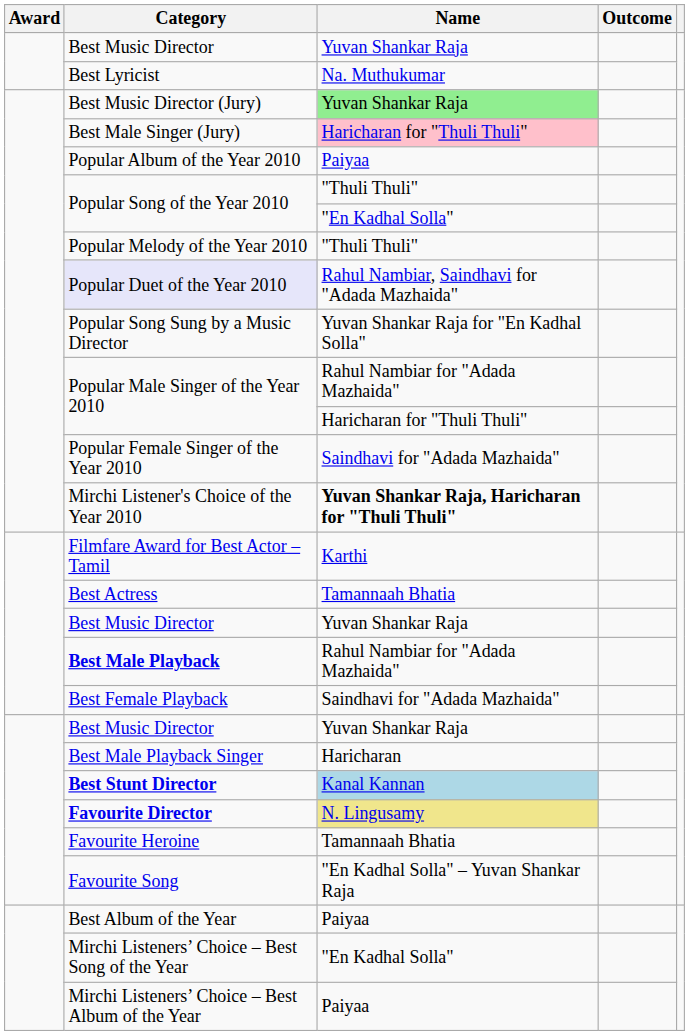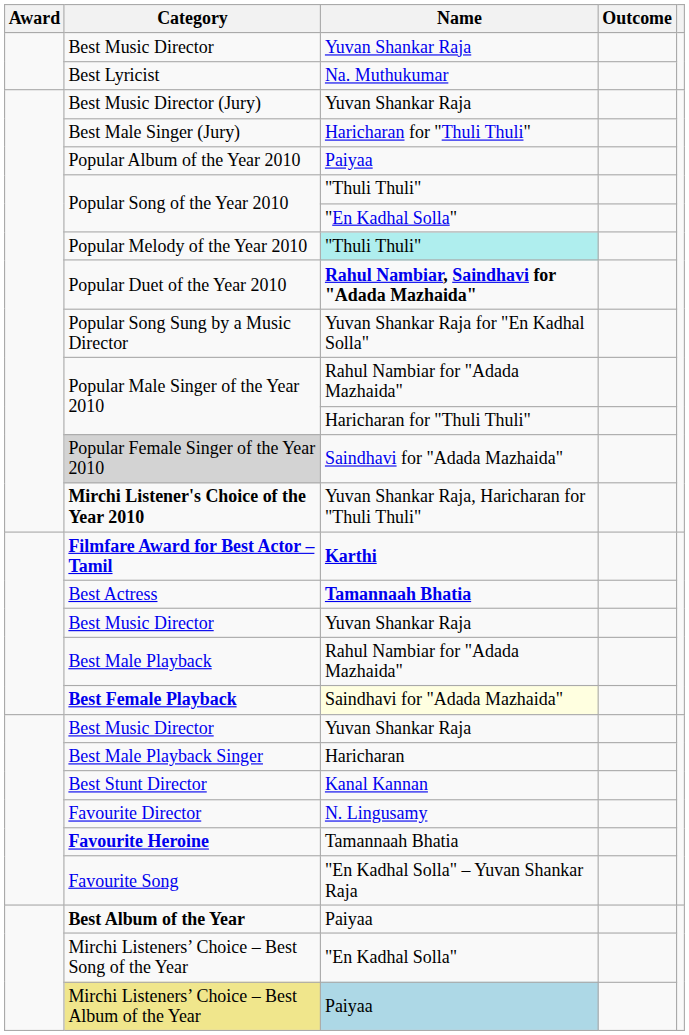Best Music Director (Jury) | Name: lightgreen background -> no background
Best Male Singer (Jury) | Name: pink background -> no background
Popular Melody of the Year 2010 | Name: no background -> paleturquoise background
Popular Duet of the Year 2010 | Category: lavender background -> no background
Popular Duet of the Year 2010 | Name: normal -> bold
Popular Female Singer of the Year 2010 | Category: no background -> lightgrey background
Mirchi Listener's Choice of the Year 2010 | Category: normal -> bold
Mirchi Listener's Choice of the Year 2010 | Name: bold -> normal
Filmfare Award for Best Actor – Tamil | Category: normal -> bold
Filmfare Award for Best Actor – Tamil | Name: normal -> bold
Best Actress | Name: normal -> bold
Best Male Playback | Category: bold -> normal
Best Female Playback | Category: normal -> bold
Best Female Playback | Name: no background -> lightyellow background
Best Stunt Director | Category: bold -> normal
Best Stunt Director | Name: lightblue background -> no background
Favourite Director | Category: bold -> normal
Favourite Director | Name: khaki background -> no background
Favourite Heroine | Category: normal -> bold
Best Album of the Year | Category: normal -> bold
Mirchi Listeners’ Choice – Best Album of the Year | Category: no background -> khaki background
Mirchi Listeners’ Choice – Best Album of the Year | Name: no background -> lightblue background
